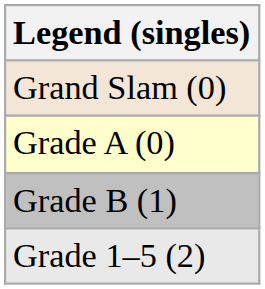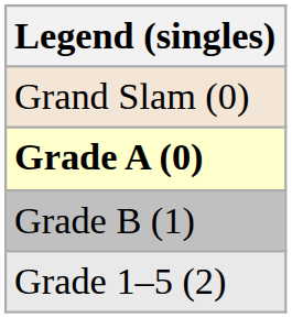row 3 | column 1: normal -> bold
